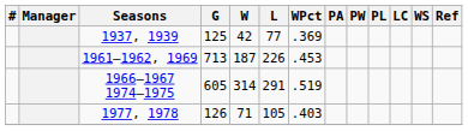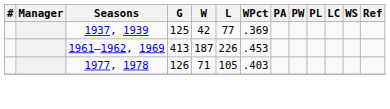1961–1962, 1969 | G: 713 -> 413
- row: 1966–1967 1974–1975 | 605 | 314 | 291 | .519
